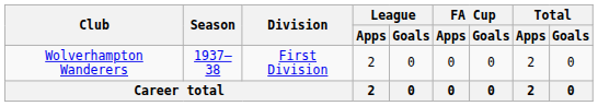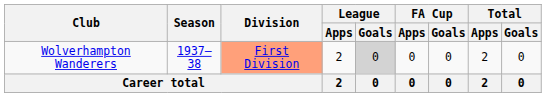Wolverhampton Wanderers | Division: no background -> lightsalmon background
Wolverhampton Wanderers | League / Goals: no background -> lightgrey background
